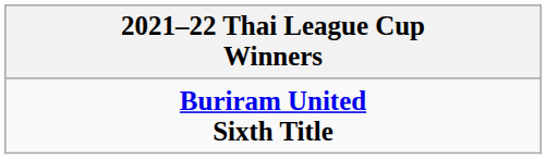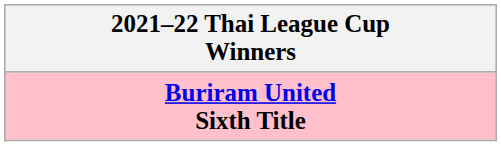row 2 | column 1: no background -> pink background
